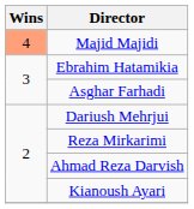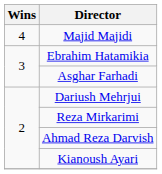Majid Majidi | Wins: lightsalmon background -> no background
